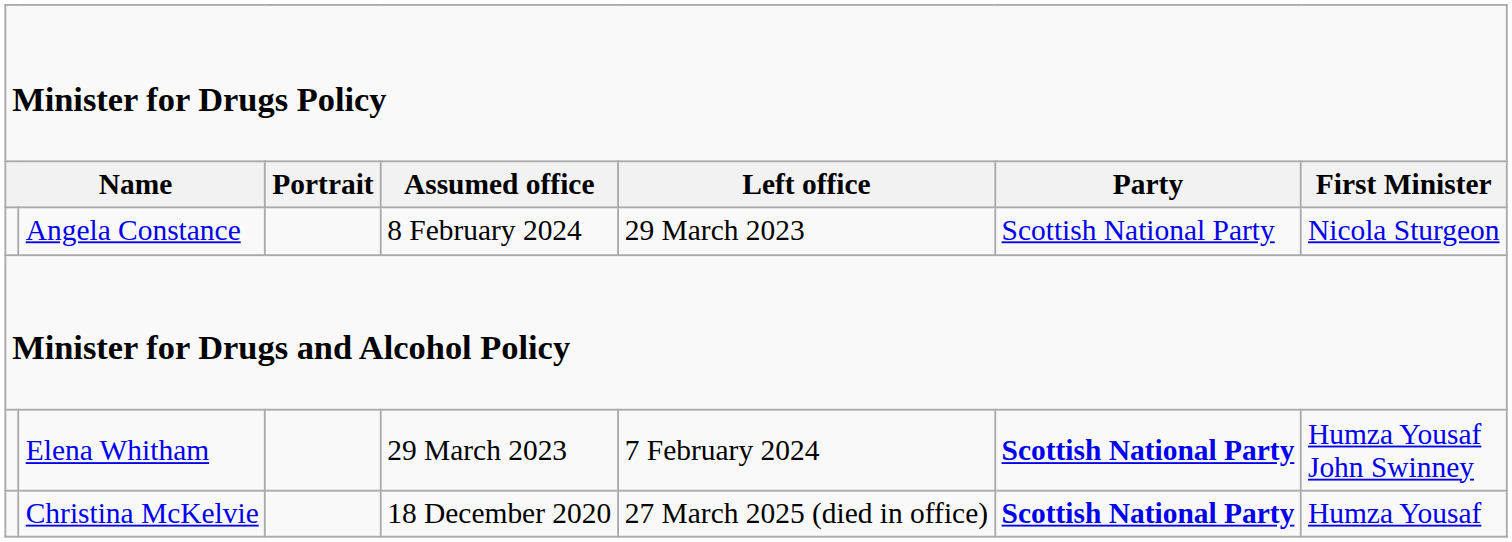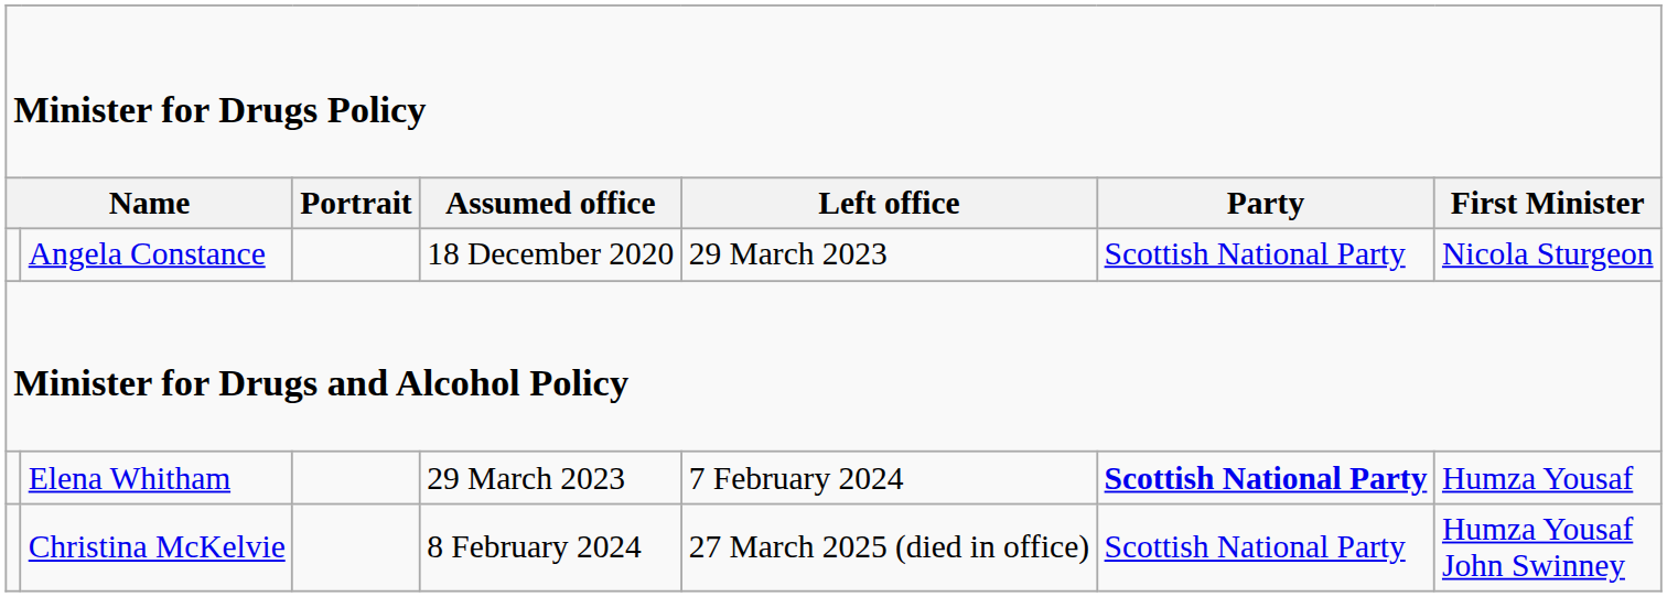Angela Constance | column 4: 8 February 2024 -> 18 December 2020
Elena Whitham | column 7: Humza Yousaf John Swinney -> Humza Yousaf
Christina McKelvie | column 4: 18 December 2020 -> 8 February 2024
Christina McKelvie | column 6: bold -> normal
Christina McKelvie | column 7: Humza Yousaf -> Humza Yousaf John Swinney
